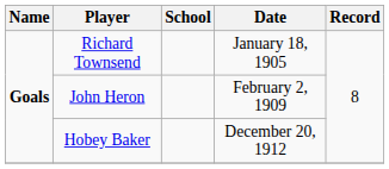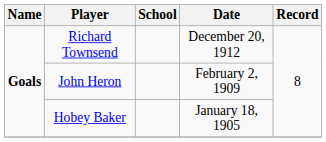Richard Townsend | Date: January 18, 1905 -> December 20, 1912
Hobey Baker | Date: December 20, 1912 -> January 18, 1905
